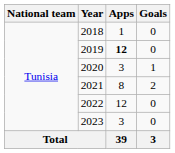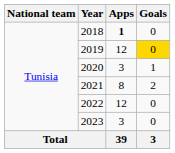2018 | Apps: normal -> bold
2019 | Apps: bold -> normal
2019 | Goals: no background -> gold background
